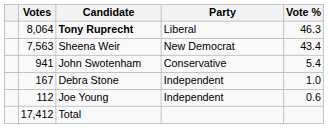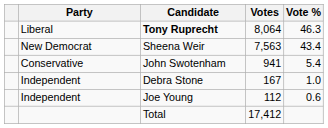columns swapped: Party <-> Votes
